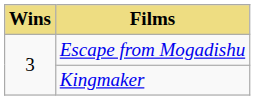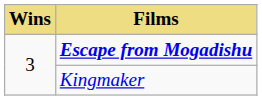Escape from Mogadishu | Films: normal -> bold
